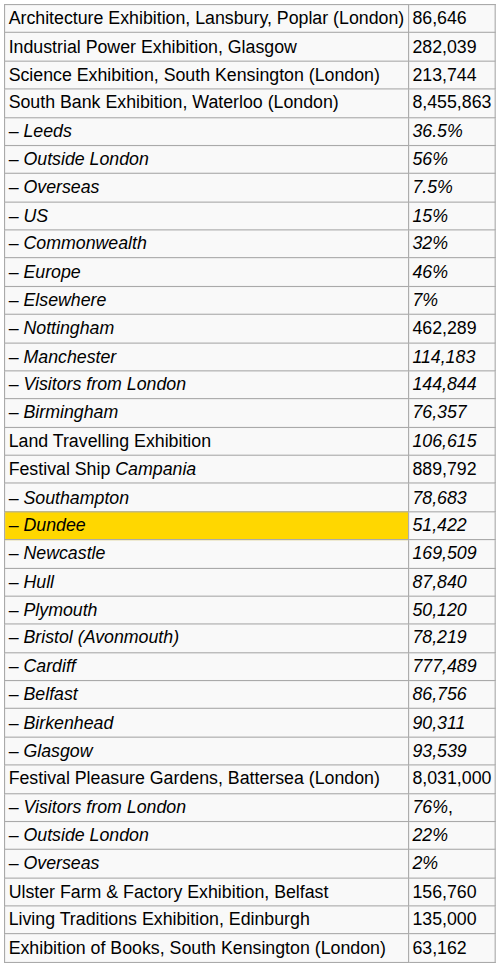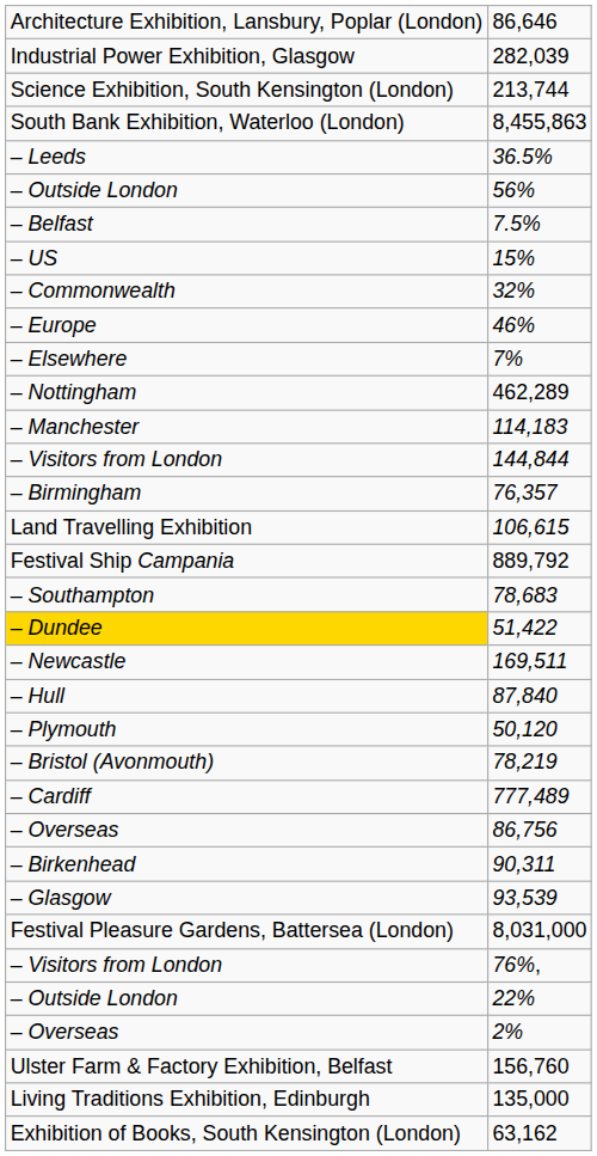row 7 | column 1: – Overseas -> – Belfast
row 20 | column 2: 169,509 -> 169,511
row 25 | column 1: – Belfast -> – Overseas
